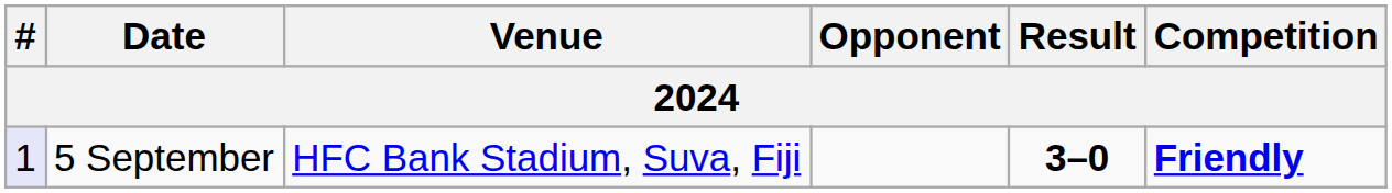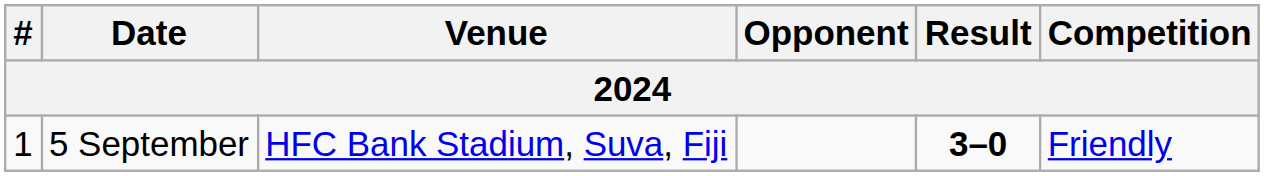5 September | #: lavender background -> no background
5 September | Competition: bold -> normal
